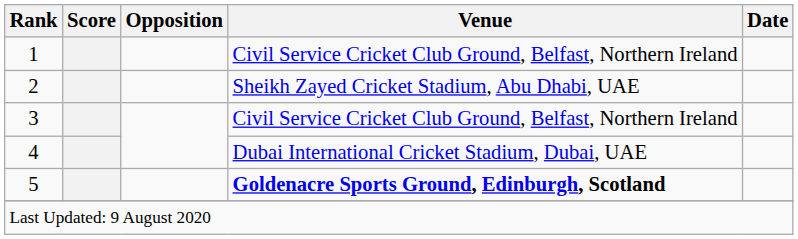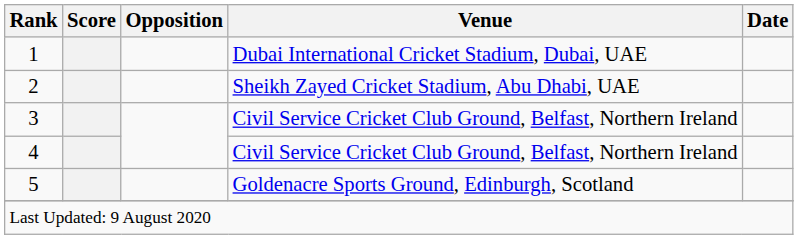1 | Venue: Civil Service Cricket Club Ground, Belfast, Northern Ireland -> Dubai International Cricket Stadium, Dubai, UAE
4 | Venue: Dubai International Cricket Stadium, Dubai, UAE -> Civil Service Cricket Club Ground, Belfast, Northern Ireland
5 | Venue: bold -> normal
